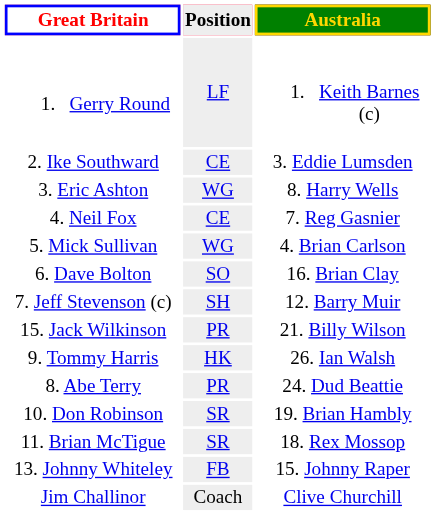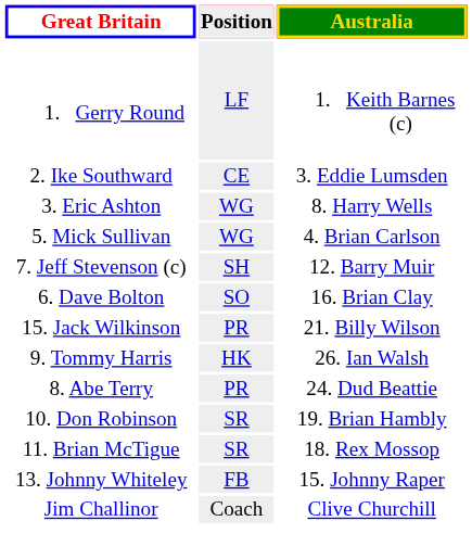- row: 4. Neil Fox | CE | 7. Reg Gasnier
rows swapped: 6. Dave Bolton <-> 7. Jeff Stevenson (c)
